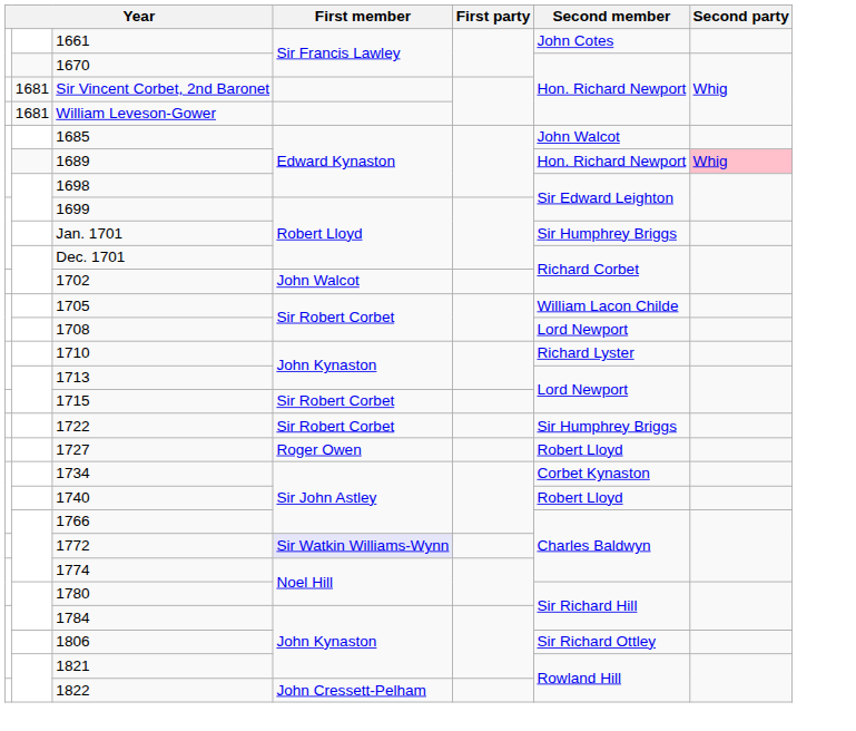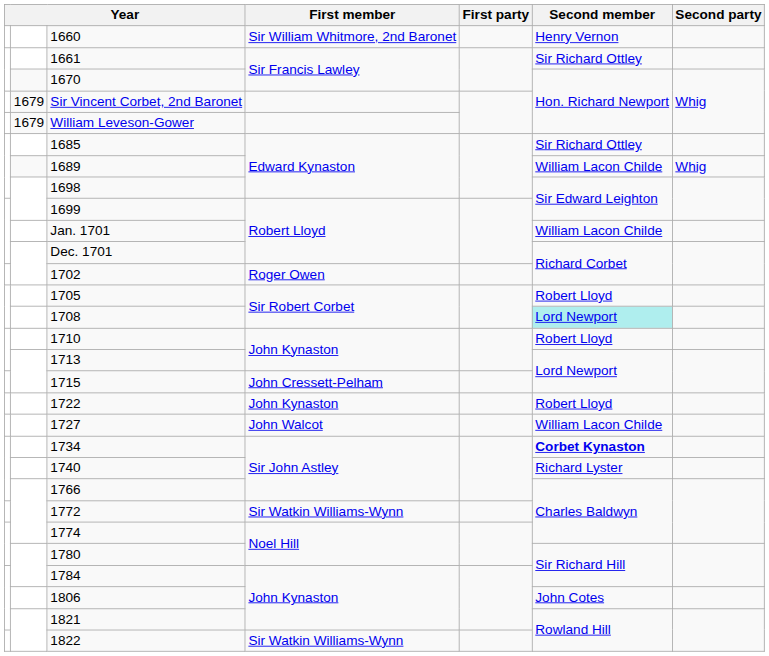+ row: 1660 | Sir William Whitmore, 2nd Baronet | Henry Vernon
1661 | Second member: John Cotes -> Sir Richard Ottley
Sir Vincent Corbet, 2nd Baronet | column 2: 1681 -> 1679
William Leveson-Gower | column 2: 1681 -> 1679
1685 | Second member: John Walcot -> Sir Richard Ottley
1689 | Second member: Hon. Richard Newport -> William Lacon Childe
1689 | Second party: pink background -> no background
Jan. 1701 | Second member: Sir Humphrey Briggs -> William Lacon Childe
1702 | First member: John Walcot -> Roger Owen
1705 | Second member: William Lacon Childe -> Robert Lloyd
1708 | Second member: no background -> paleturquoise background
1710 | Second member: Richard Lyster -> Robert Lloyd
1715 | First member: Sir Robert Corbet -> John Cressett-Pelham
1722 | First member: Sir Robert Corbet -> John Kynaston
1722 | Second member: Sir Humphrey Briggs -> Robert Lloyd
1727 | First member: Roger Owen -> John Walcot
1727 | Second member: Robert Lloyd -> William Lacon Childe
1734 | Second member: normal -> bold
1740 | Second member: Robert Lloyd -> Richard Lyster
1772 | First member: lavender background -> no background
1806 | Second member: Sir Richard Ottley -> John Cotes
1822 | First member: John Cressett-Pelham -> Sir Watkin Williams-Wynn
